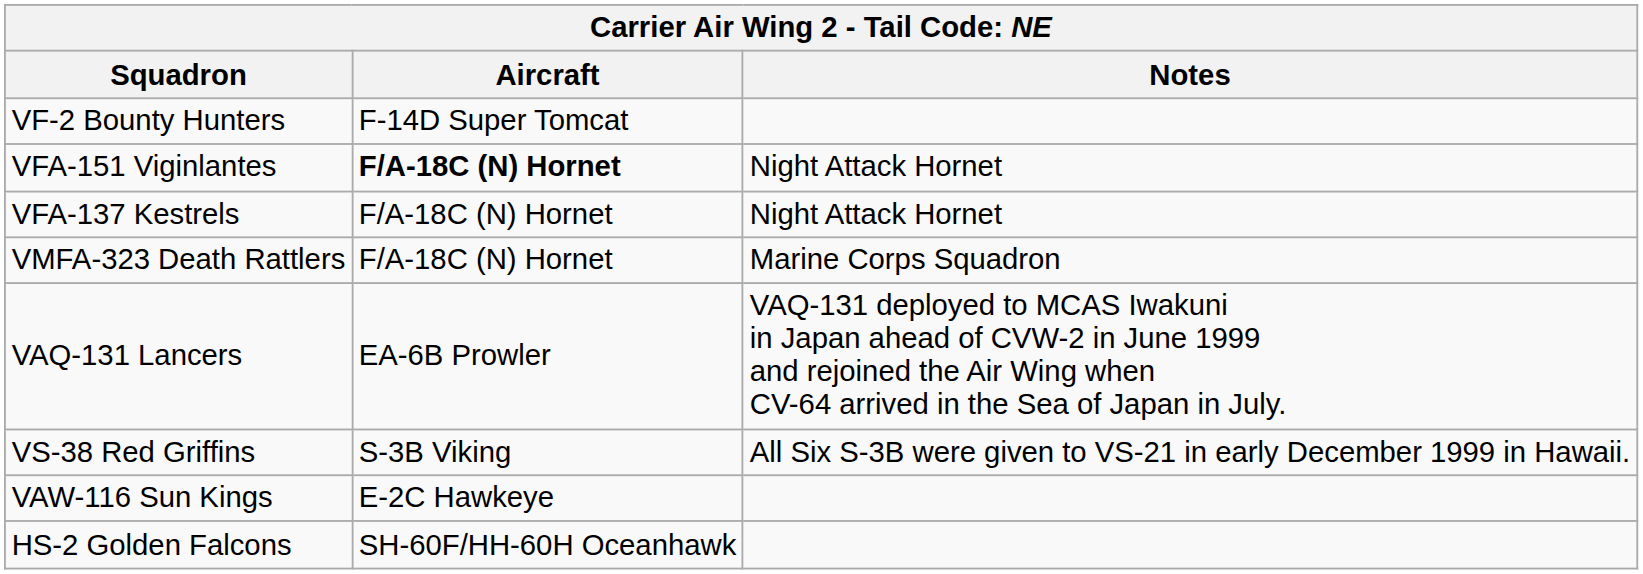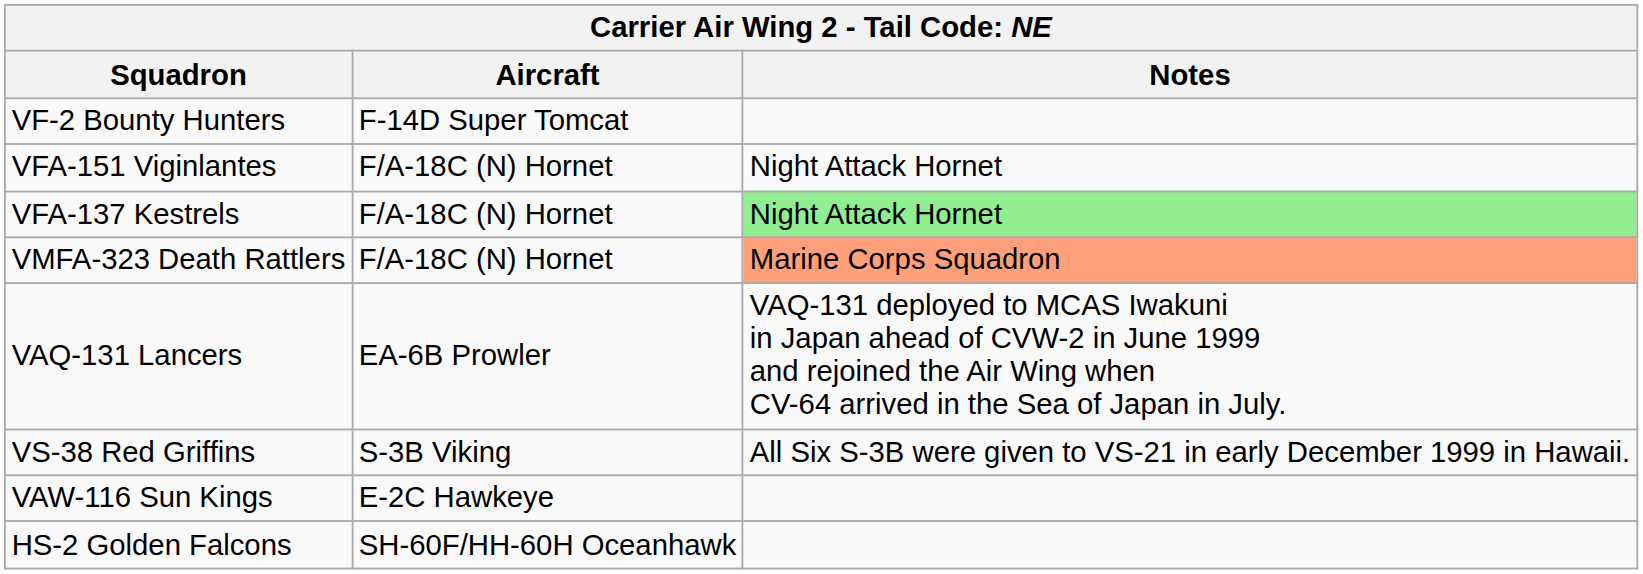VFA-151 Viginlantes | Aircraft: bold -> normal
VFA-137 Kestrels | Notes: no background -> lightgreen background
VMFA-323 Death Rattlers | Notes: no background -> lightsalmon background
